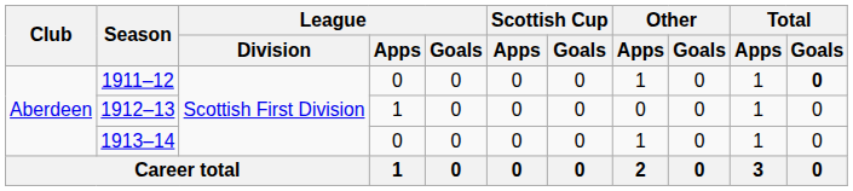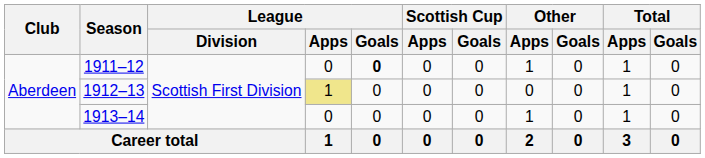1911–12 | League / Goals: normal -> bold
1911–12 | Total / Goals: bold -> normal
1912–13 | League / Apps: no background -> khaki background
